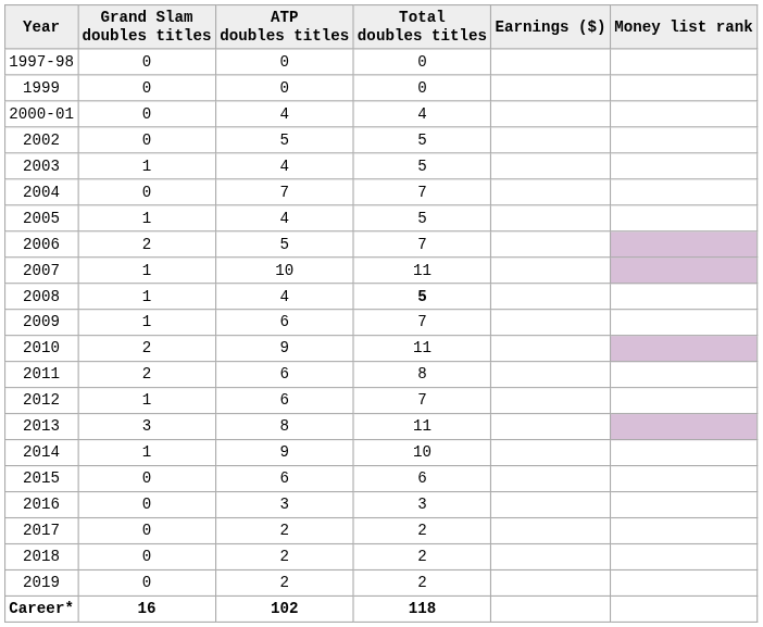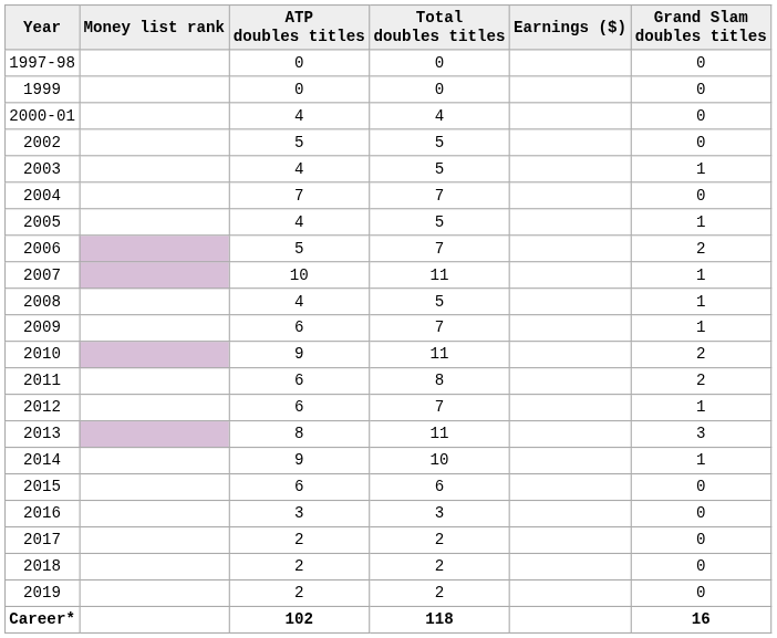columns swapped: Grand Slam doubles titles <-> Money list rank
2008 | Total doubles titles: bold -> normal
